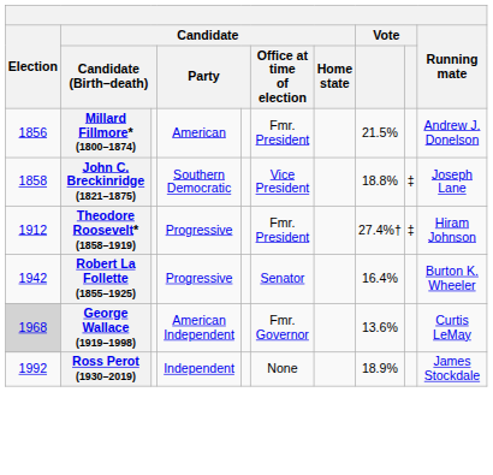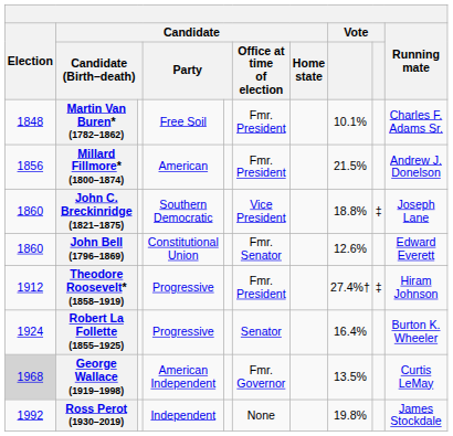+ row: 1848 | Martin Van Buren* (1782–1862) | Free Soil | Fmr. President | 10.1% | Charles F. Adams Sr.
John C. Breckinridge (1821–1875) | Election: 1858 -> 1860
+ row: 1860 | John Bell (1796–1869) | Constitutional Union | Fmr. Senator | 12.6% | Edward Everett
Robert La Follette (1855–1925) | Election: 1942 -> 1924
George Wallace (1919–1998) | column 8: 13.6% -> 13.5%
Ross Perot (1930–2019) | column 8: 18.9% -> 19.8%
